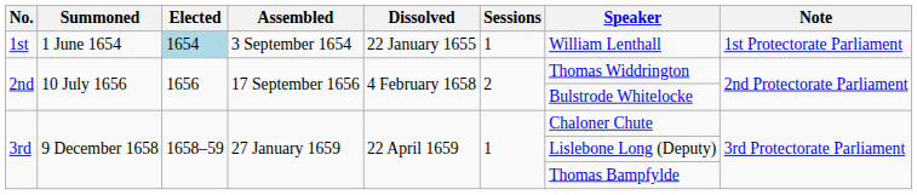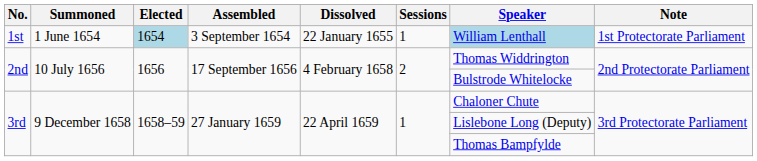1st | Speaker: no background -> lightblue background
